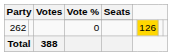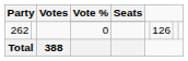0 | column 7: gold background -> no background
